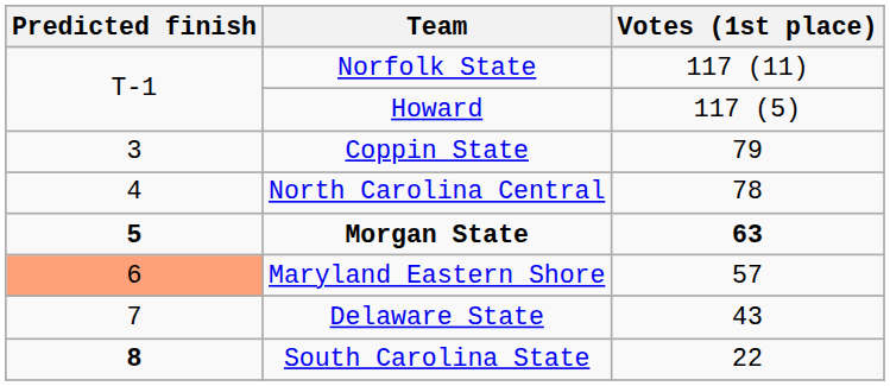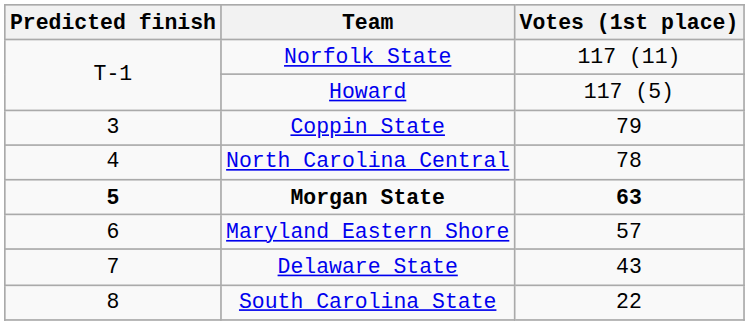Maryland Eastern Shore | Predicted finish: lightsalmon background -> no background
South Carolina State | Predicted finish: bold -> normal
